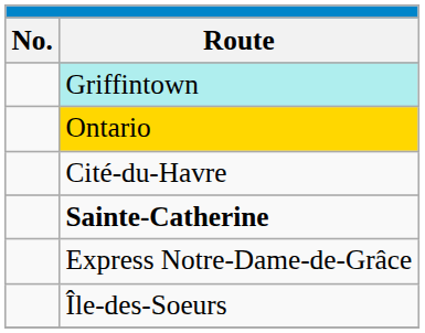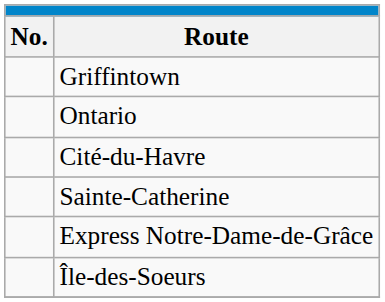Griffintown | Route: paleturquoise background -> no background
Ontario | Route: gold background -> no background
Sainte-Catherine | Route: bold -> normal
